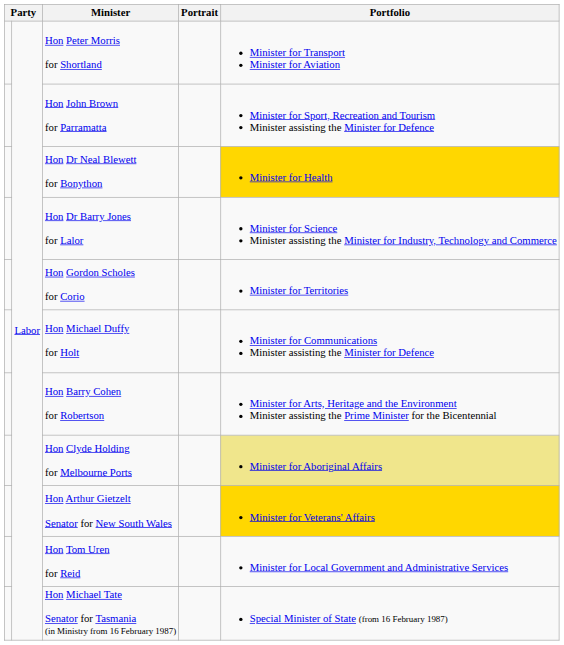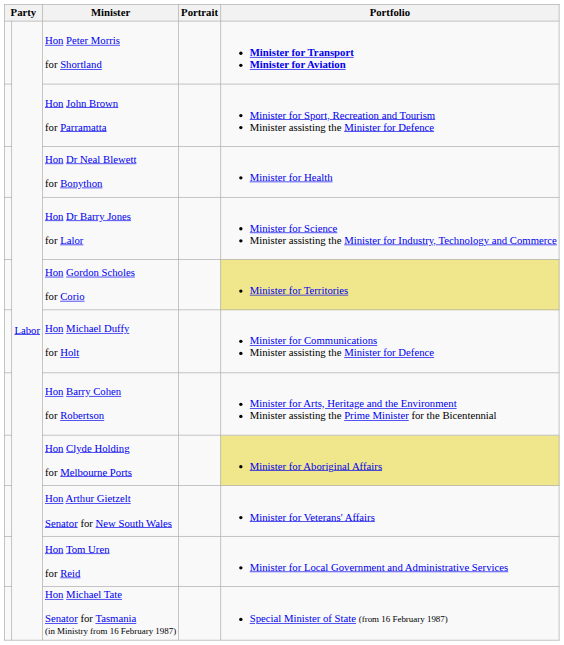Hon Peter Morris for Shortland | Portfolio: normal -> bold
Hon Dr Neal Blewett for Bonython | Portfolio: gold background -> no background
Hon Gordon Scholes for Corio | Portfolio: no background -> khaki background
Hon Arthur Gietzelt Senator for New South Wales | Portfolio: gold background -> no background
